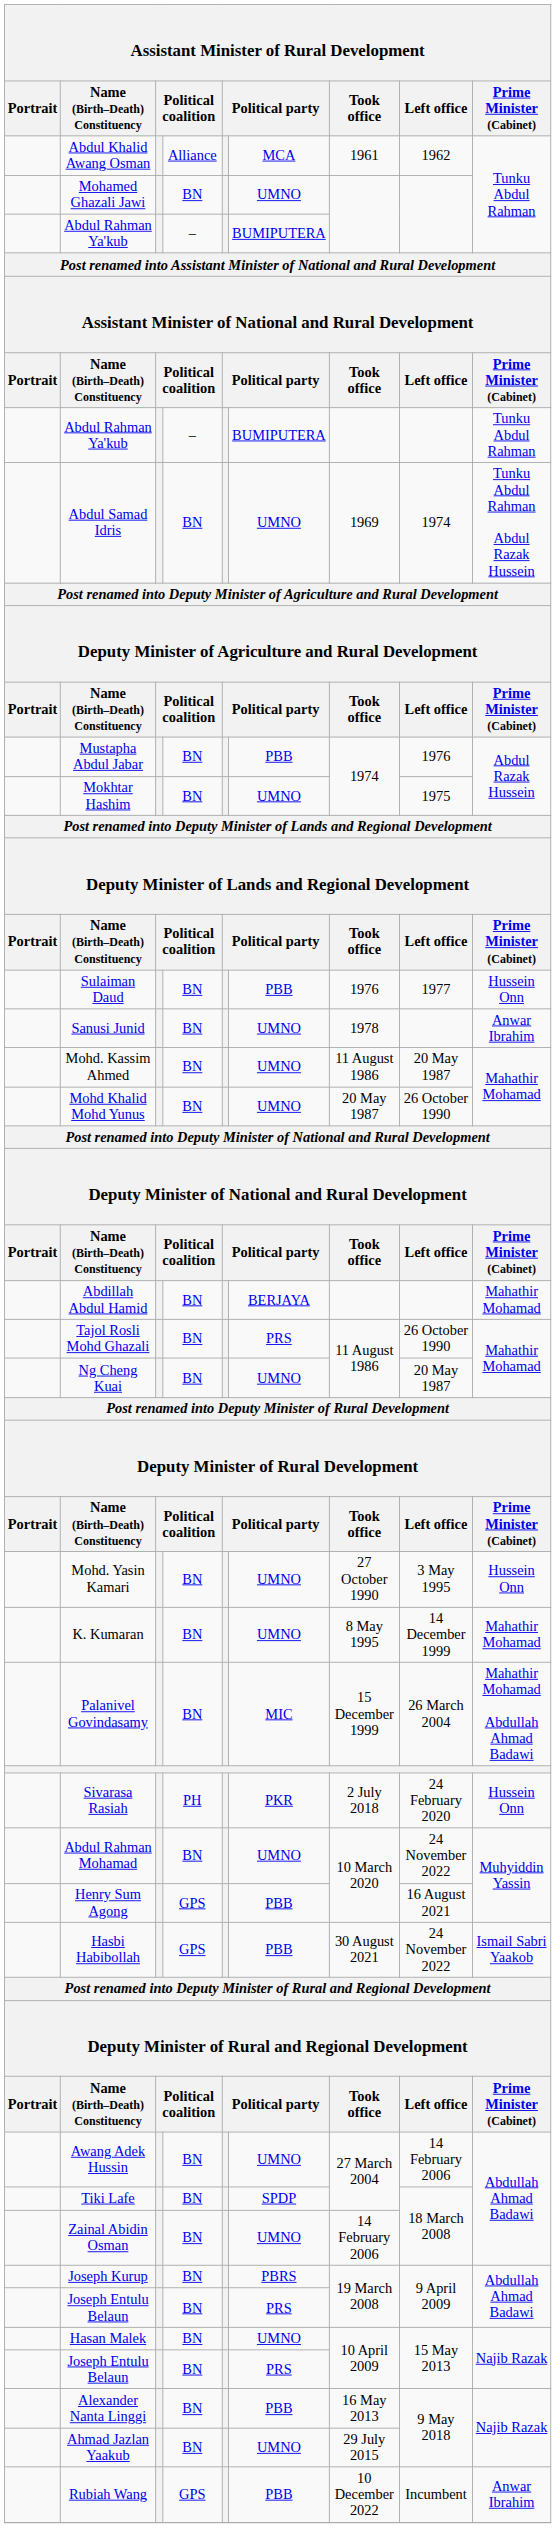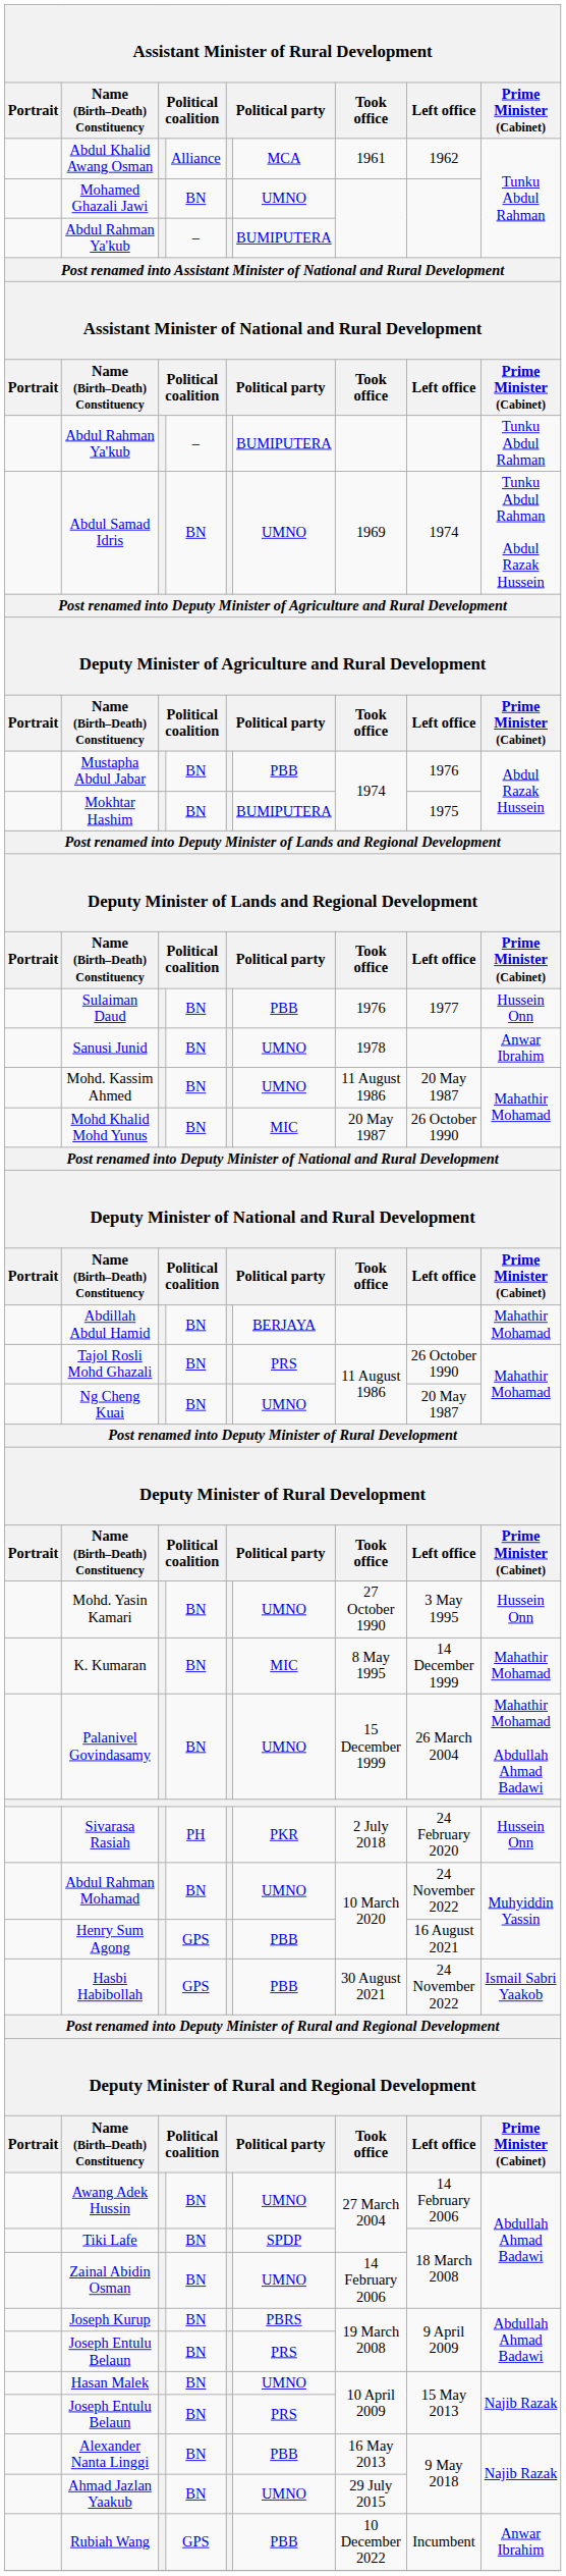Mokhtar Hashim | column 6: UMNO -> BUMIPUTERA
Mohd Khalid Mohd Yunus | column 6: UMNO -> MIC
K. Kumaran | column 6: UMNO -> MIC
Palanivel Govindasamy | column 6: MIC -> UMNO
